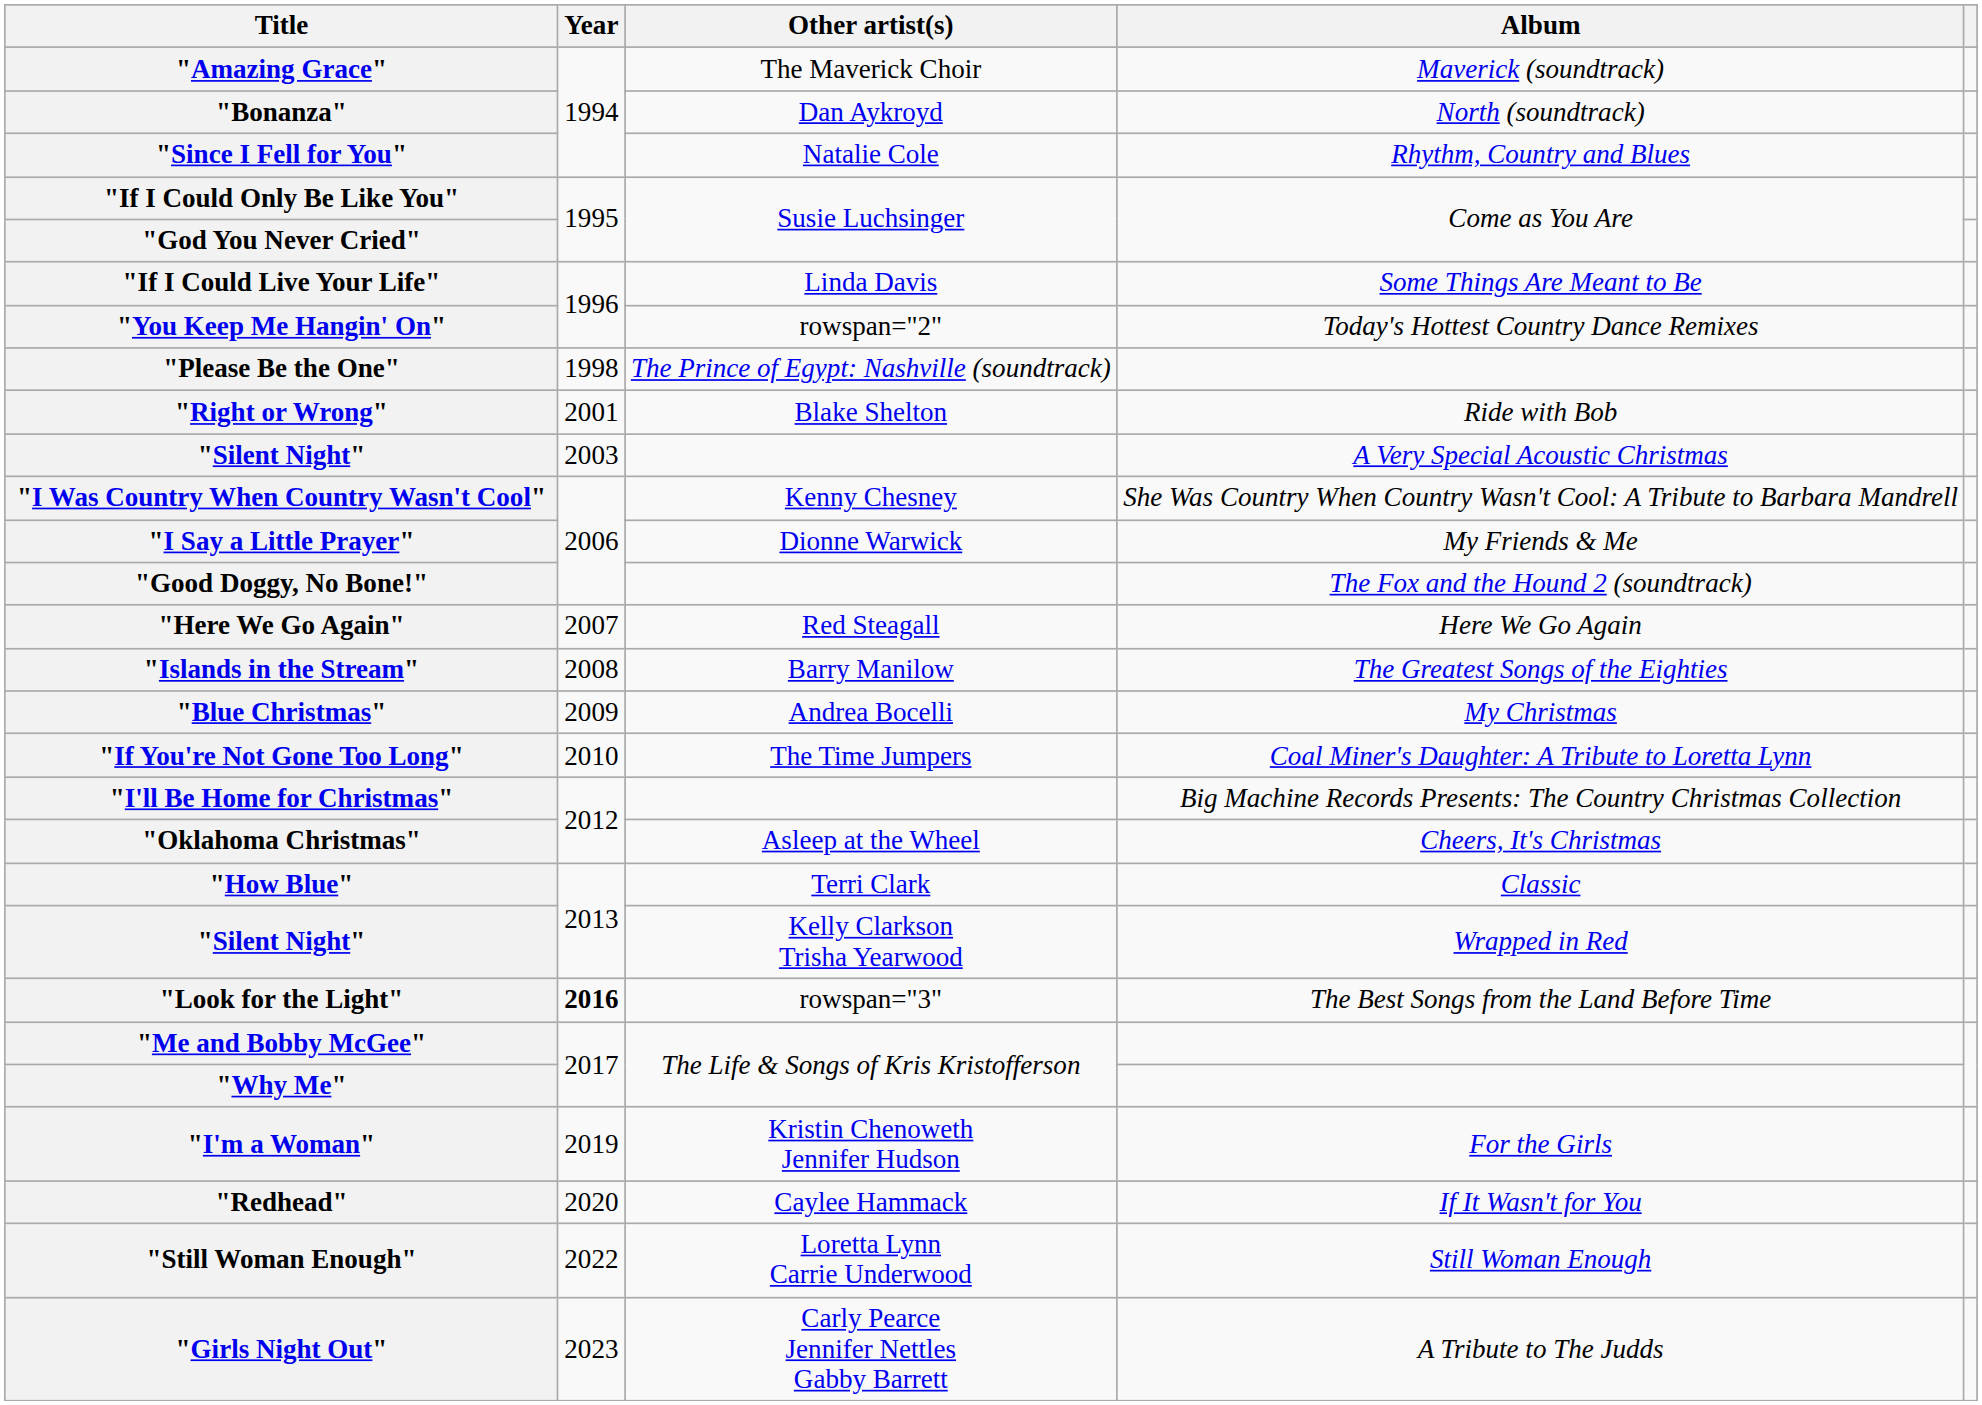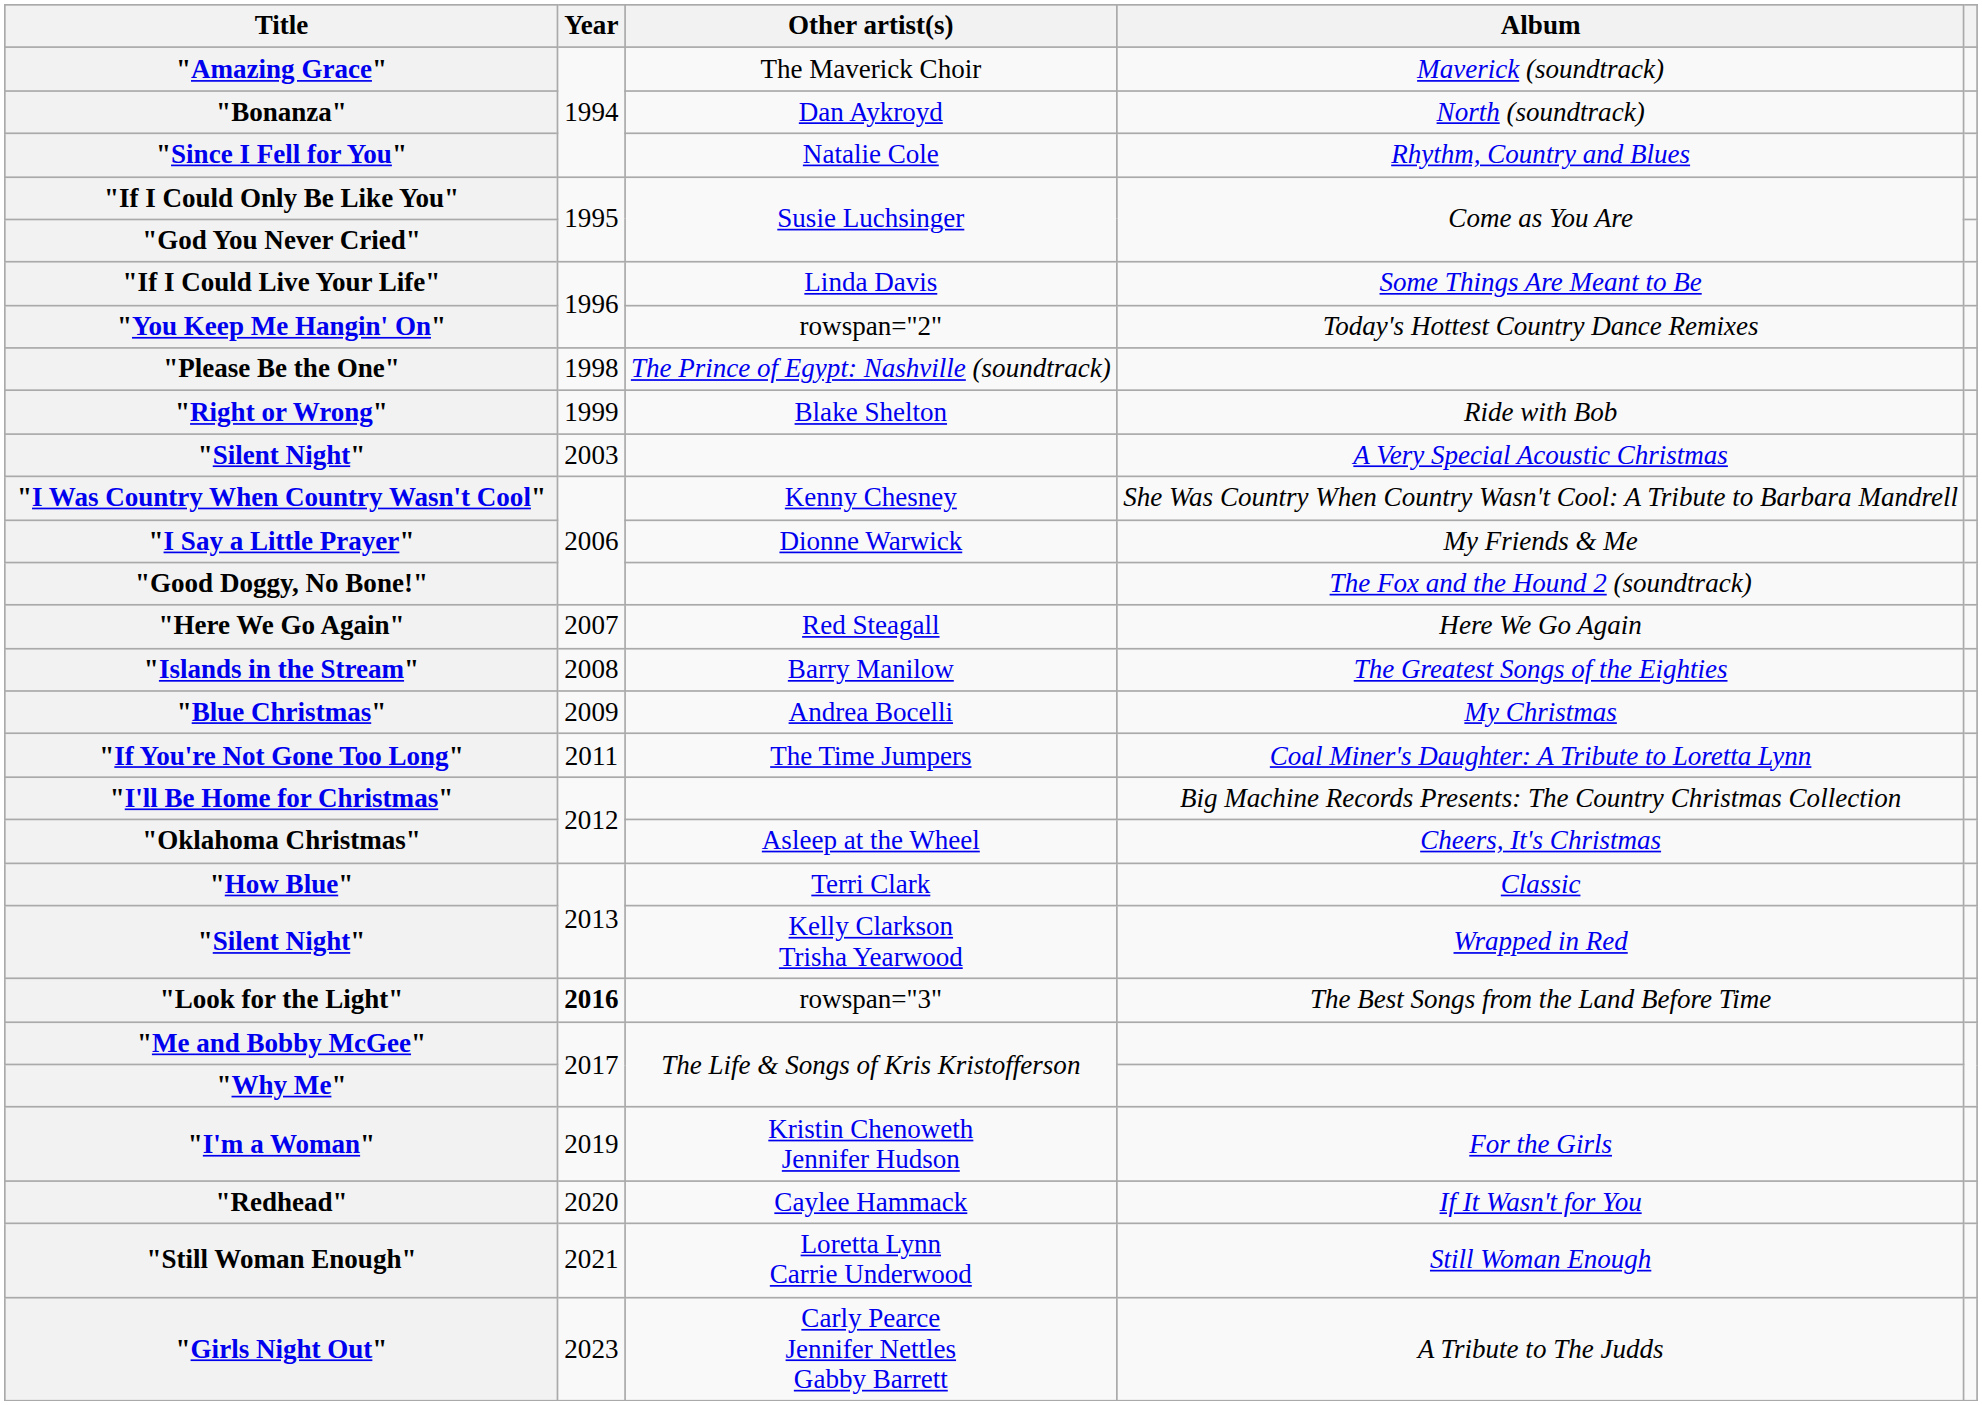"Right or Wrong" | Year: 2001 -> 1999
"If You're Not Gone Too Long" | Year: 2010 -> 2011
"Still Woman Enough" | Year: 2022 -> 2021
